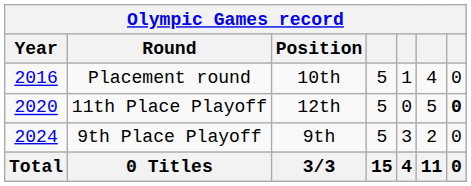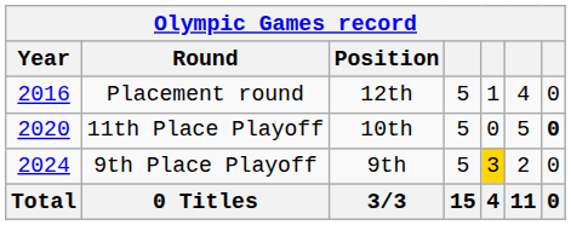Placement round | Position: 10th -> 12th
11th Place Playoff | Position: 12th -> 10th
9th Place Playoff | column 5: no background -> gold background
